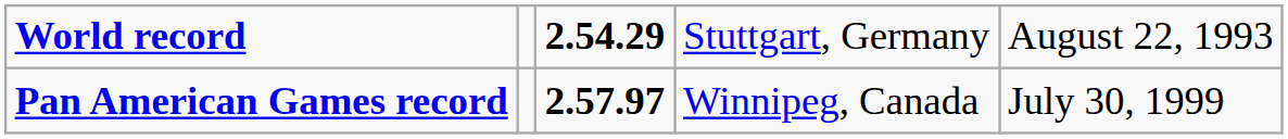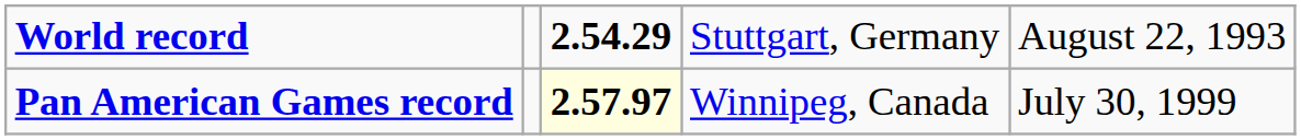Pan American Games record | column 3: no background -> lightyellow background
